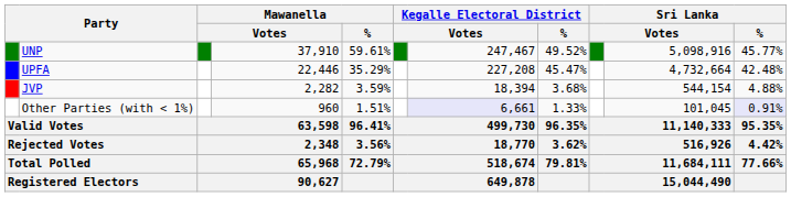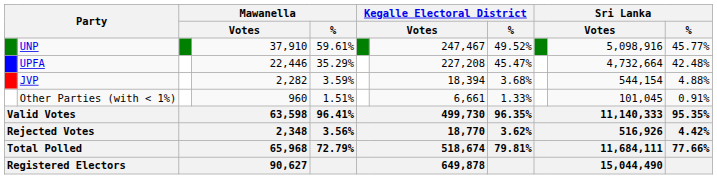Other Parties (with < 1%) | column 7: lavender background -> no background
Other Parties (with < 1%) | Sri Lanka / %: lavender background -> no background
